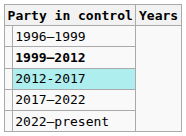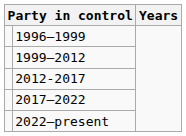1999–2012 | column 2: bold -> normal
2012-2017 | column 2: paleturquoise background -> no background
